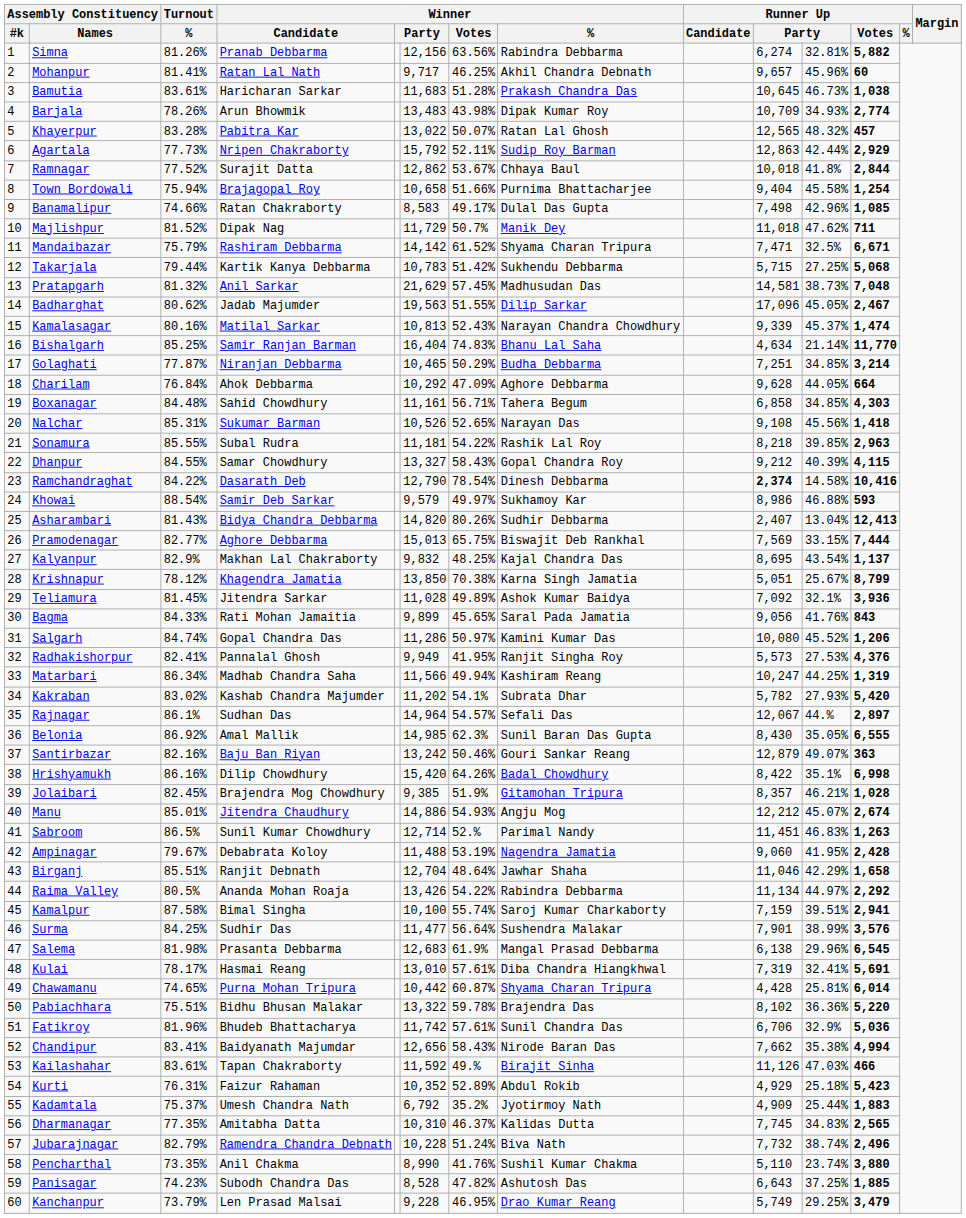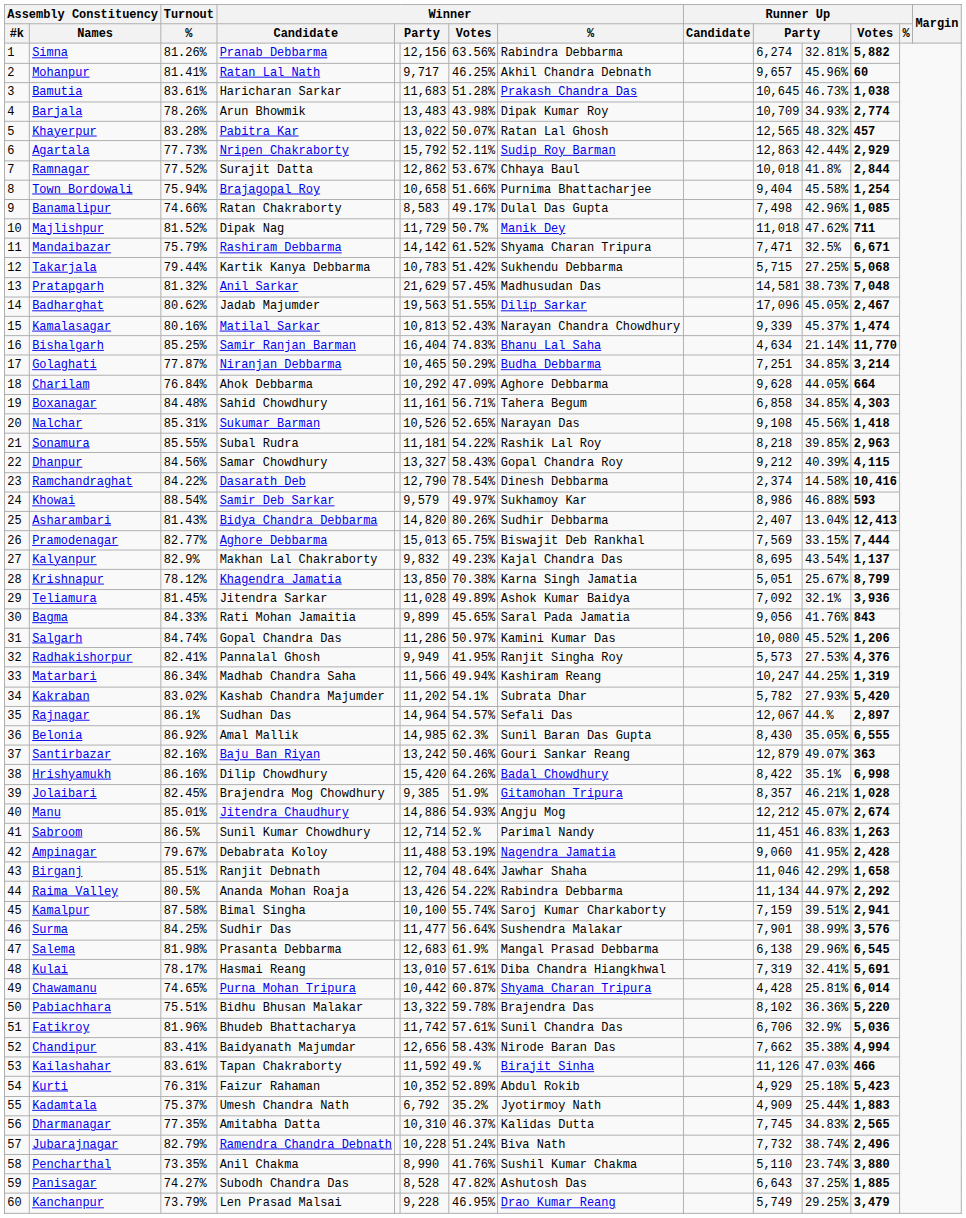Dhanpur | Turnout / %: 84.55% -> 84.56%
Ramchandraghat | column 10: bold -> normal
Kalyanpur | Winner / Votes: 48.25% -> 49.23%
Panisagar | Turnout / %: 74.23% -> 74.27%
